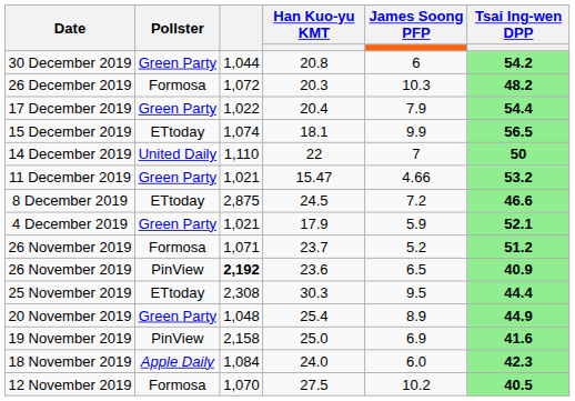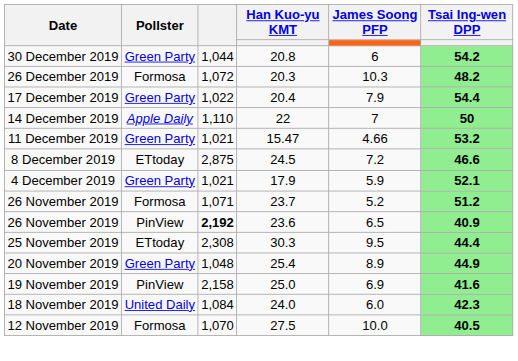- row: 15 December 2019 | ETtoday | 1,074 | 18.1 | 9.9 | 56.5
14 December 2019 | Pollster: United Daily -> Apple Daily
18 November 2019 | Pollster: Apple Daily -> United Daily
12 November 2019 | James Soong PFP: 10.2 -> 10.0
